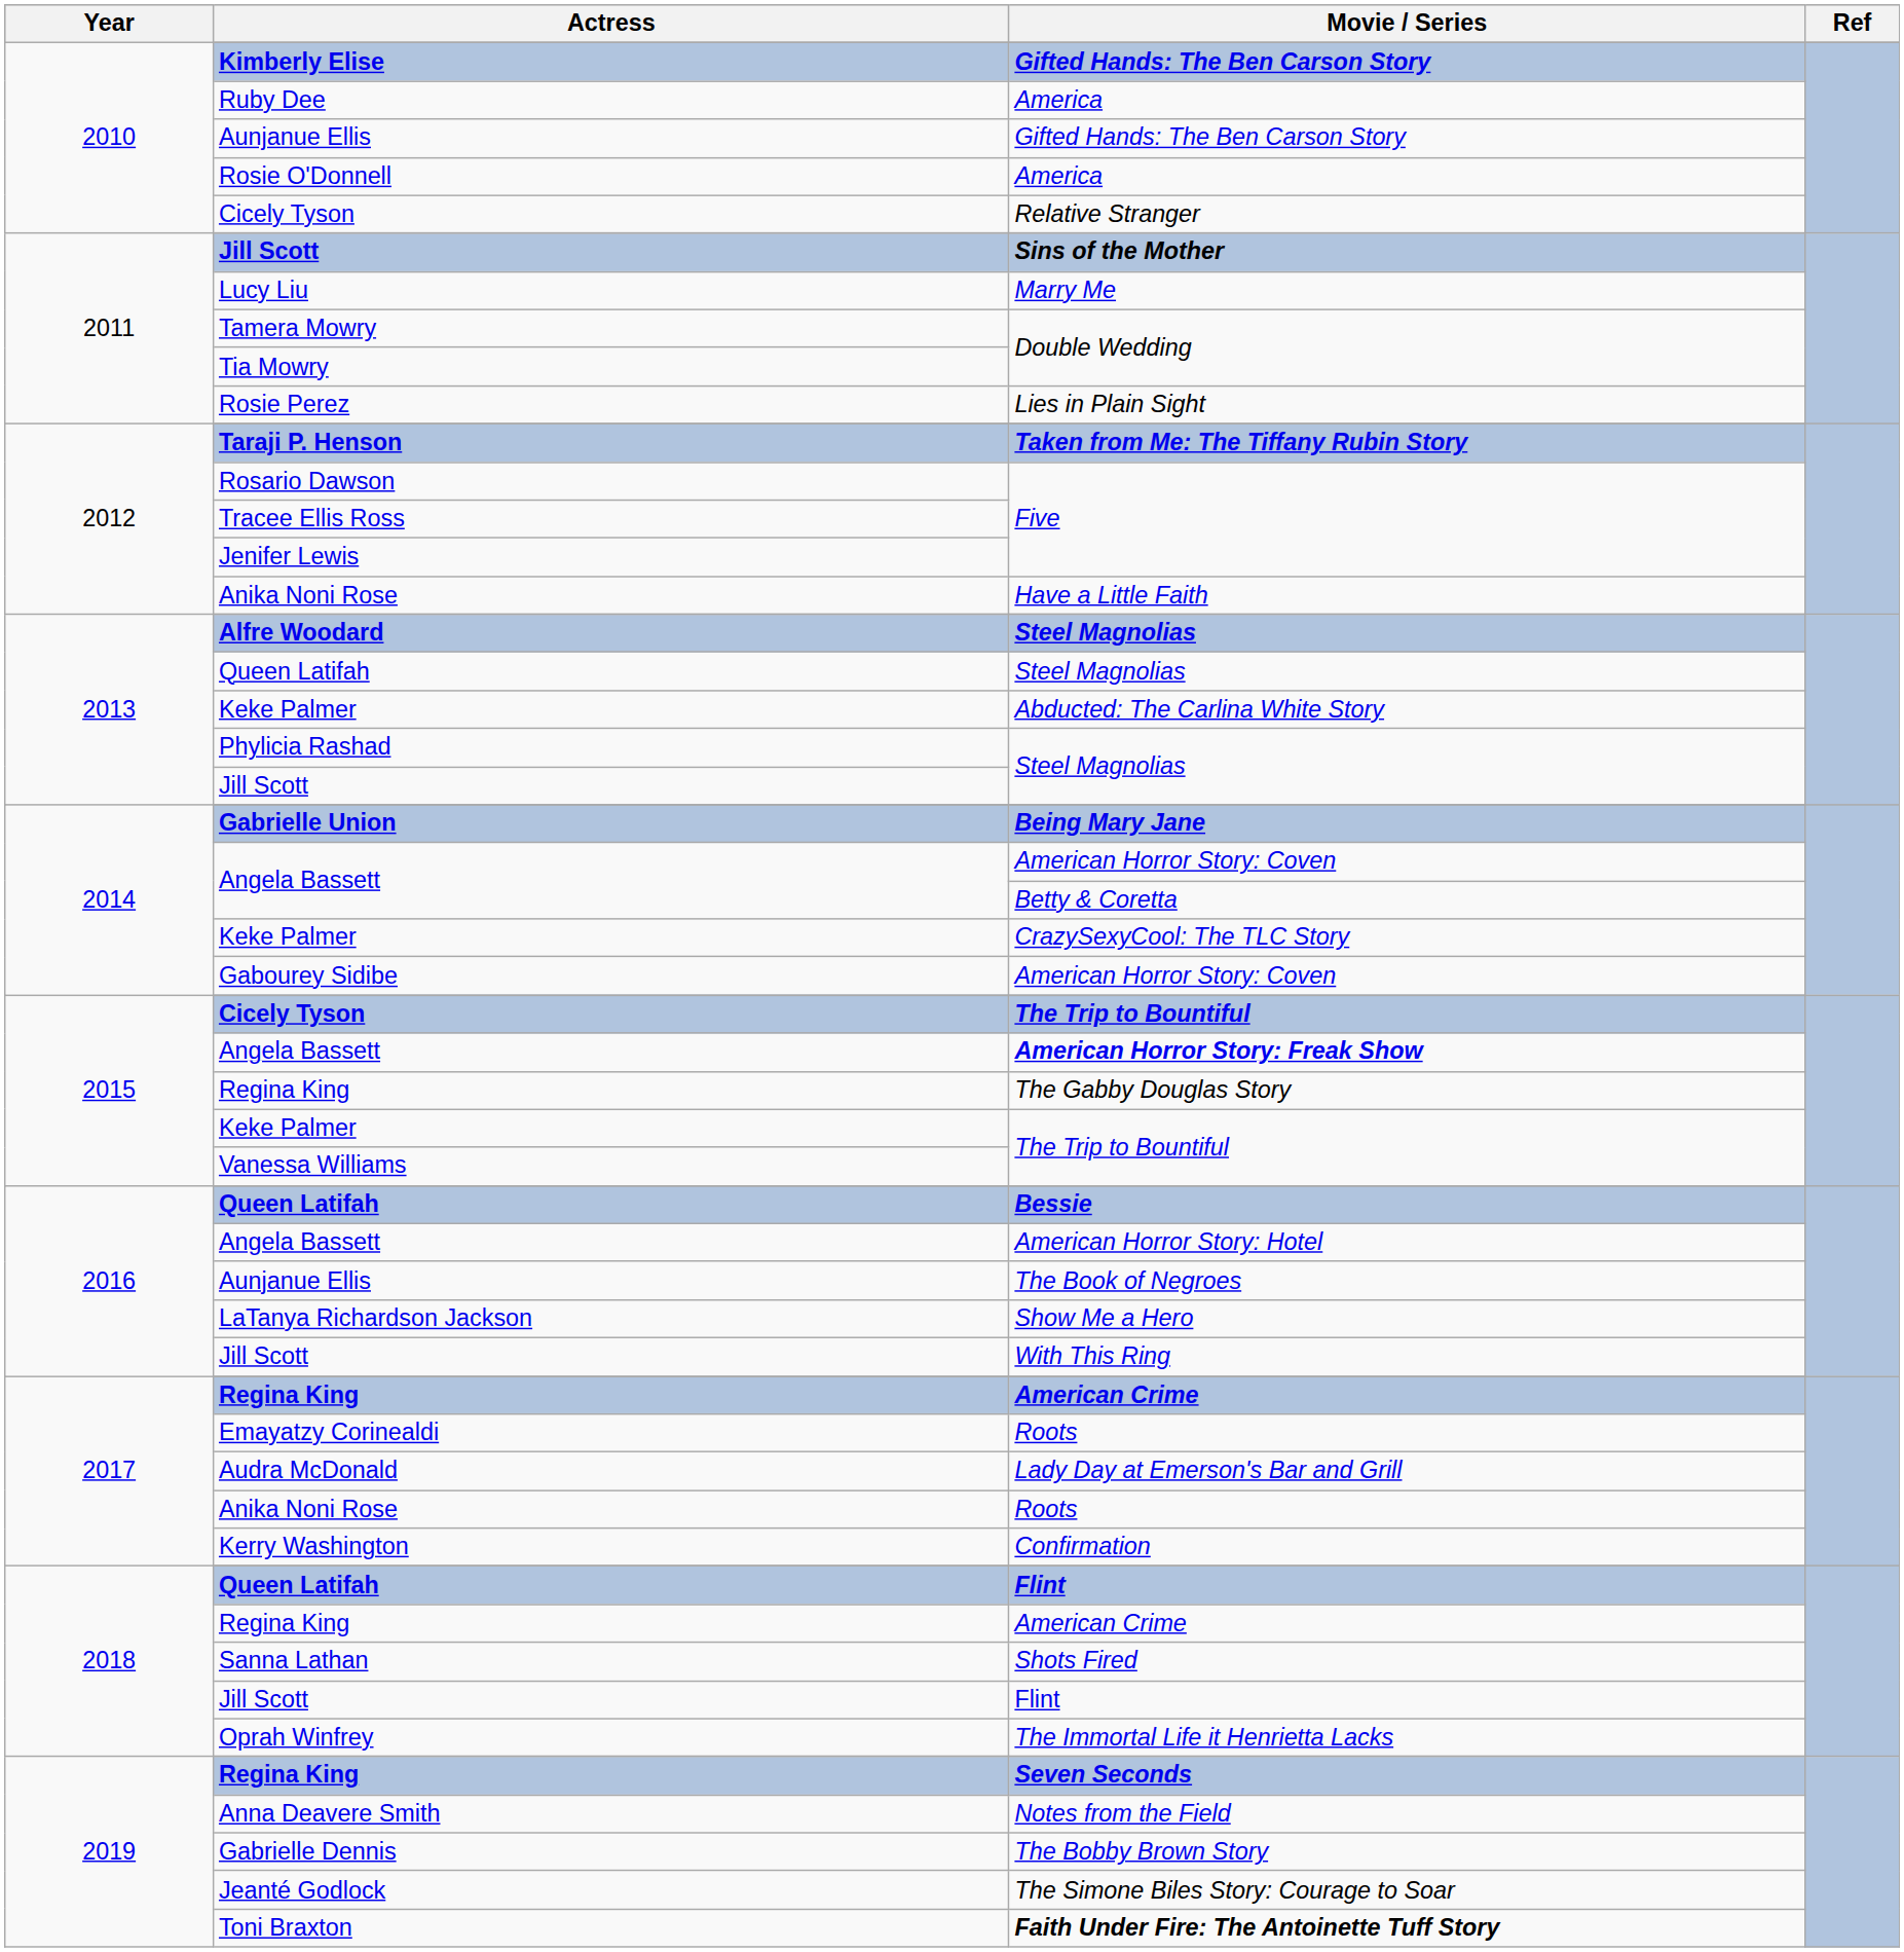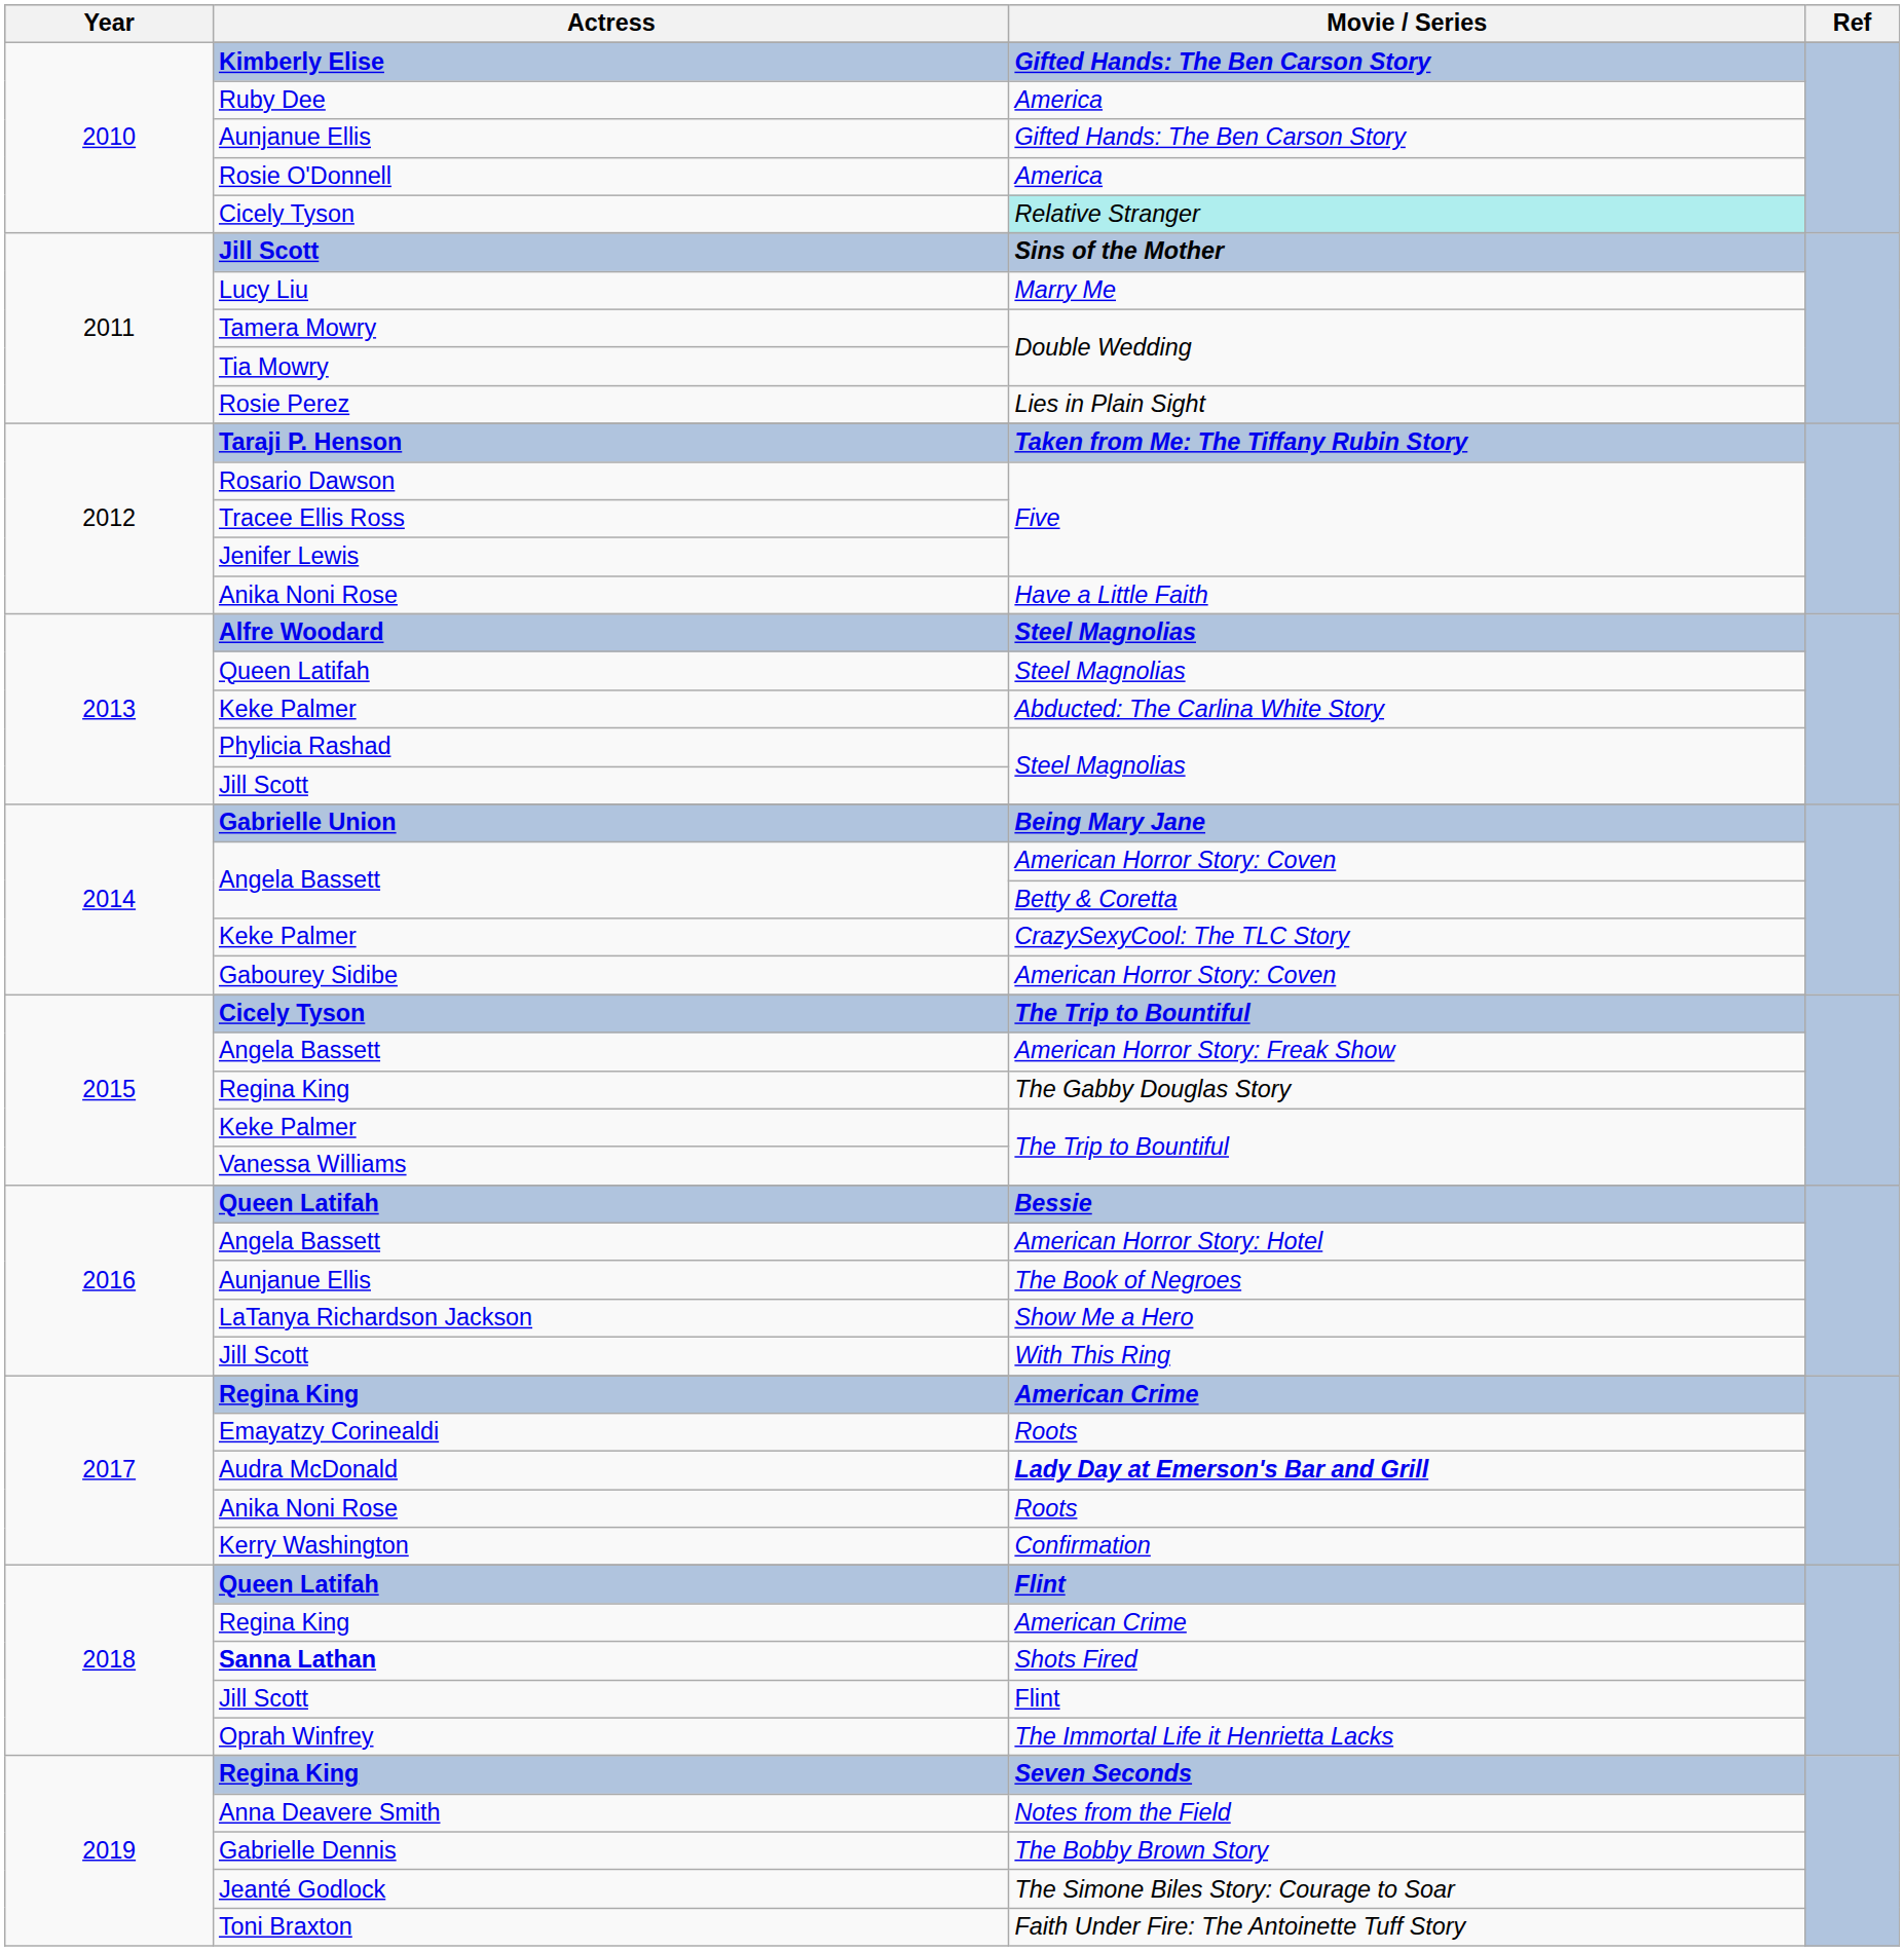Relative Stranger | Movie / Series: no background -> paleturquoise background
American Horror Story: Freak Show | Movie / Series: bold -> normal
Lady Day at Emerson's Bar and Grill | Movie / Series: normal -> bold
Shots Fired | Actress: normal -> bold
Faith Under Fire: The Antoinette Tuff Story | Movie / Series: bold -> normal
